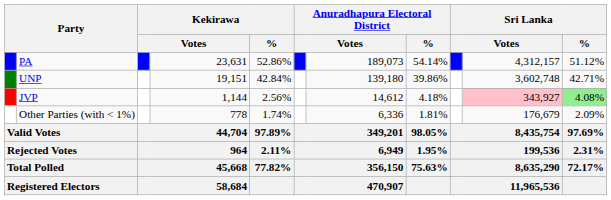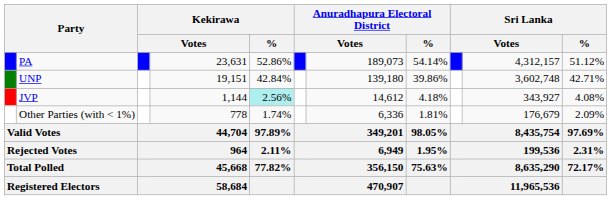JVP | Kekirawa / %: no background -> paleturquoise background
JVP | column 10: pink background -> no background
JVP | Sri Lanka / %: lightgreen background -> no background
